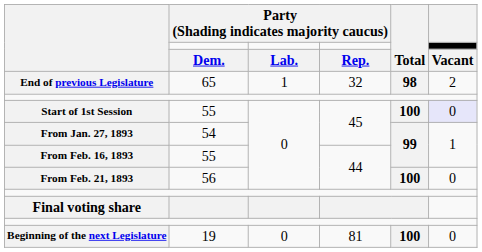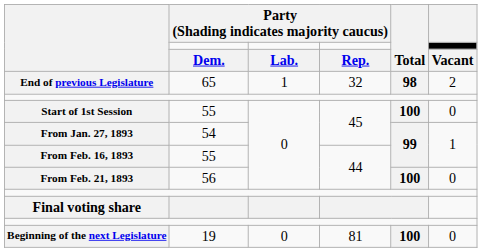Start of 1st Session | column 6: lavender background -> no background
